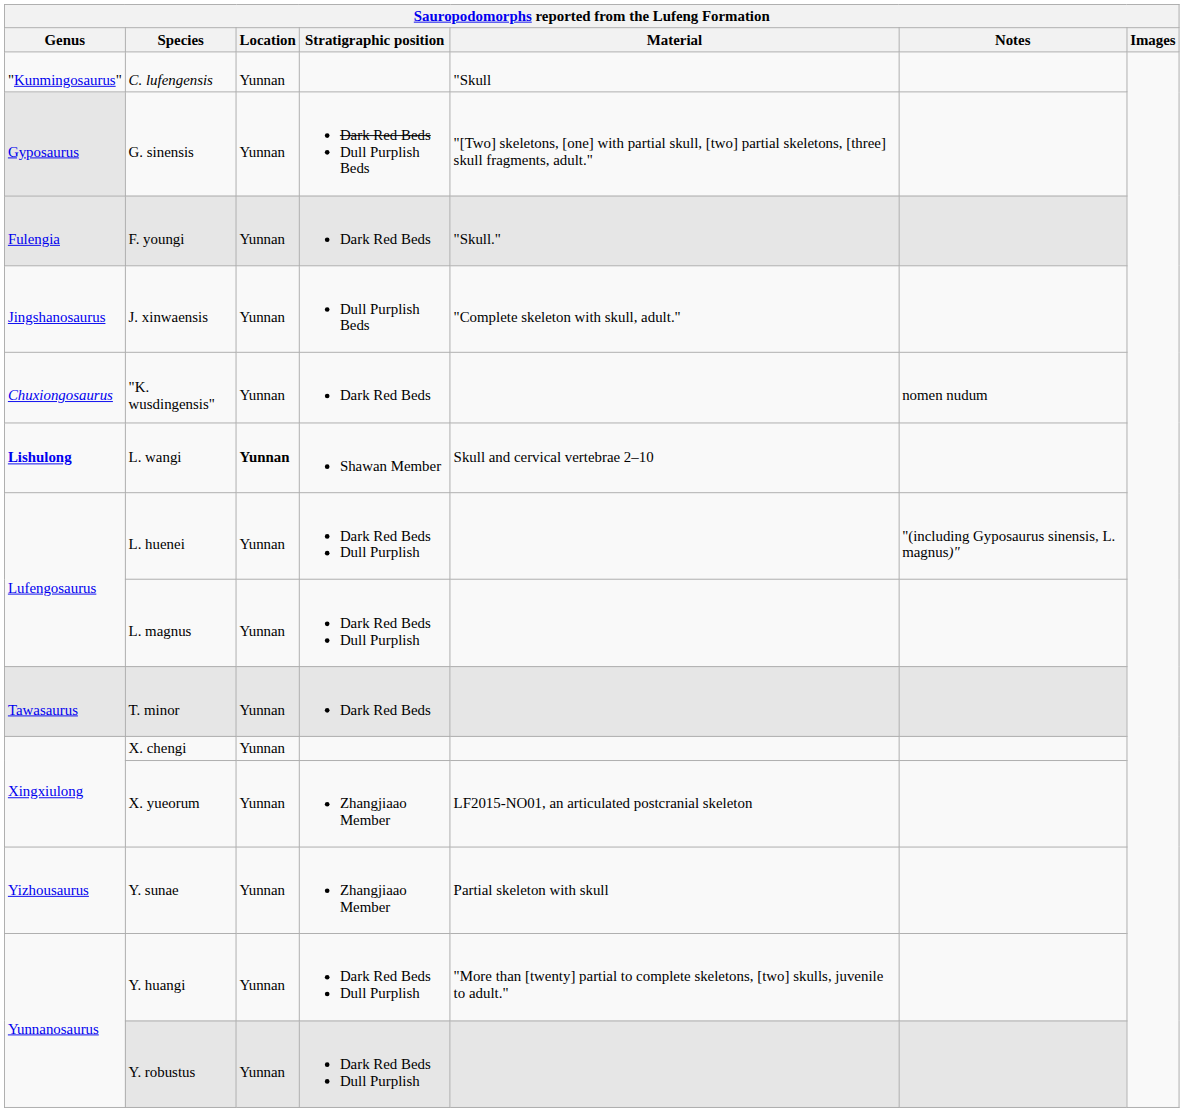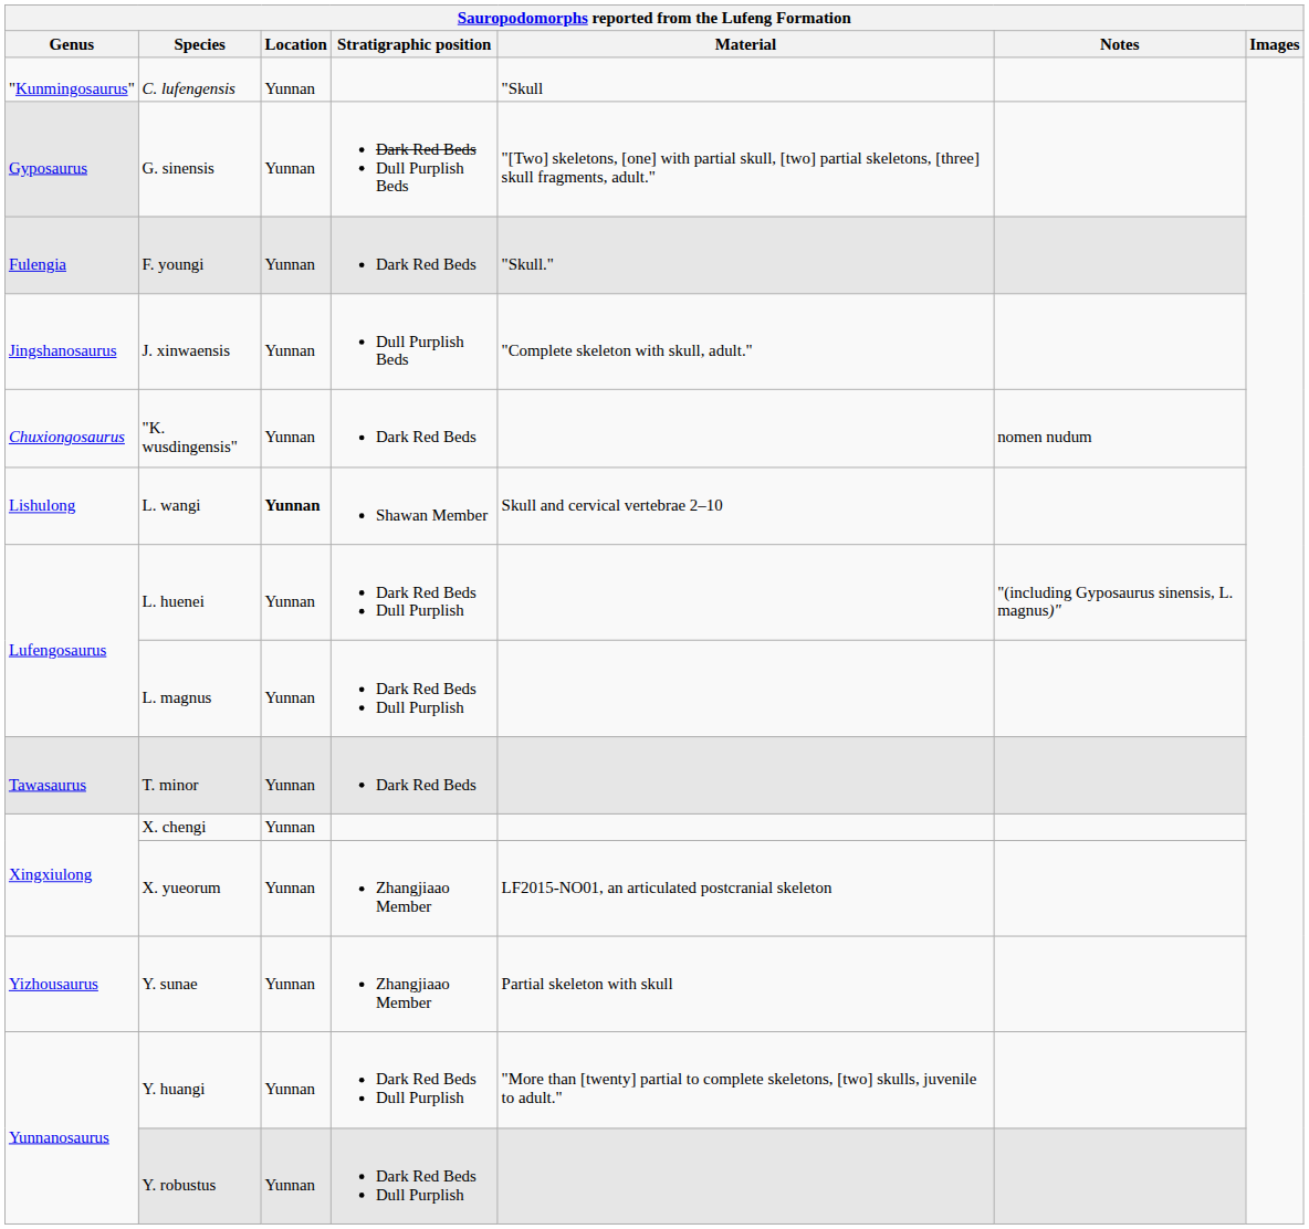L. wangi | Genus: bold -> normal
